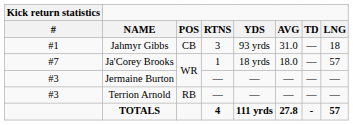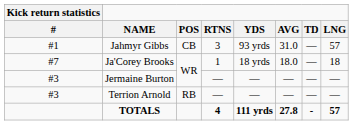Jahmyr Gibbs | LNG: 18 -> 57
Ja'Corey Brooks | LNG: 57 -> 18
